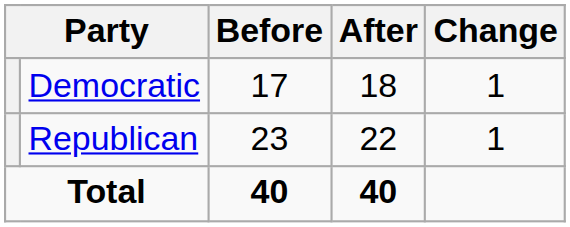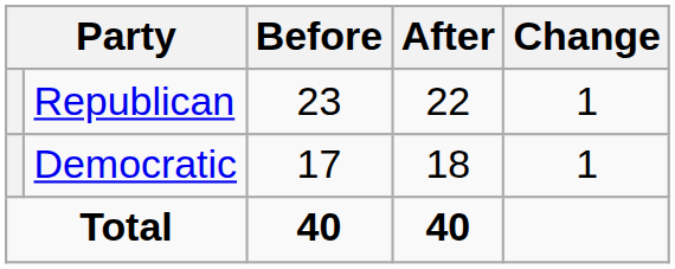rows swapped: Republican <-> Democratic
